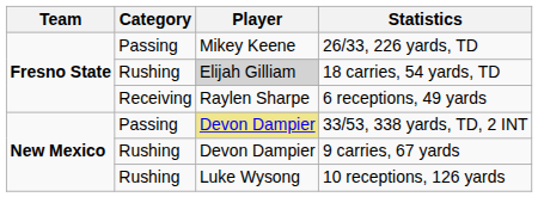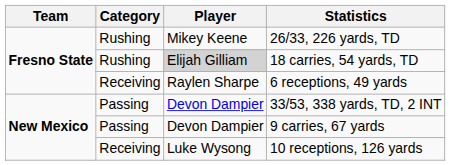26/33, 226 yards, TD | Category: Passing -> Rushing
33/53, 338 yards, TD, 2 INT | Player: khaki background -> no background
9 carries, 67 yards | Category: Rushing -> Passing
10 receptions, 126 yards | Category: Rushing -> Receiving
